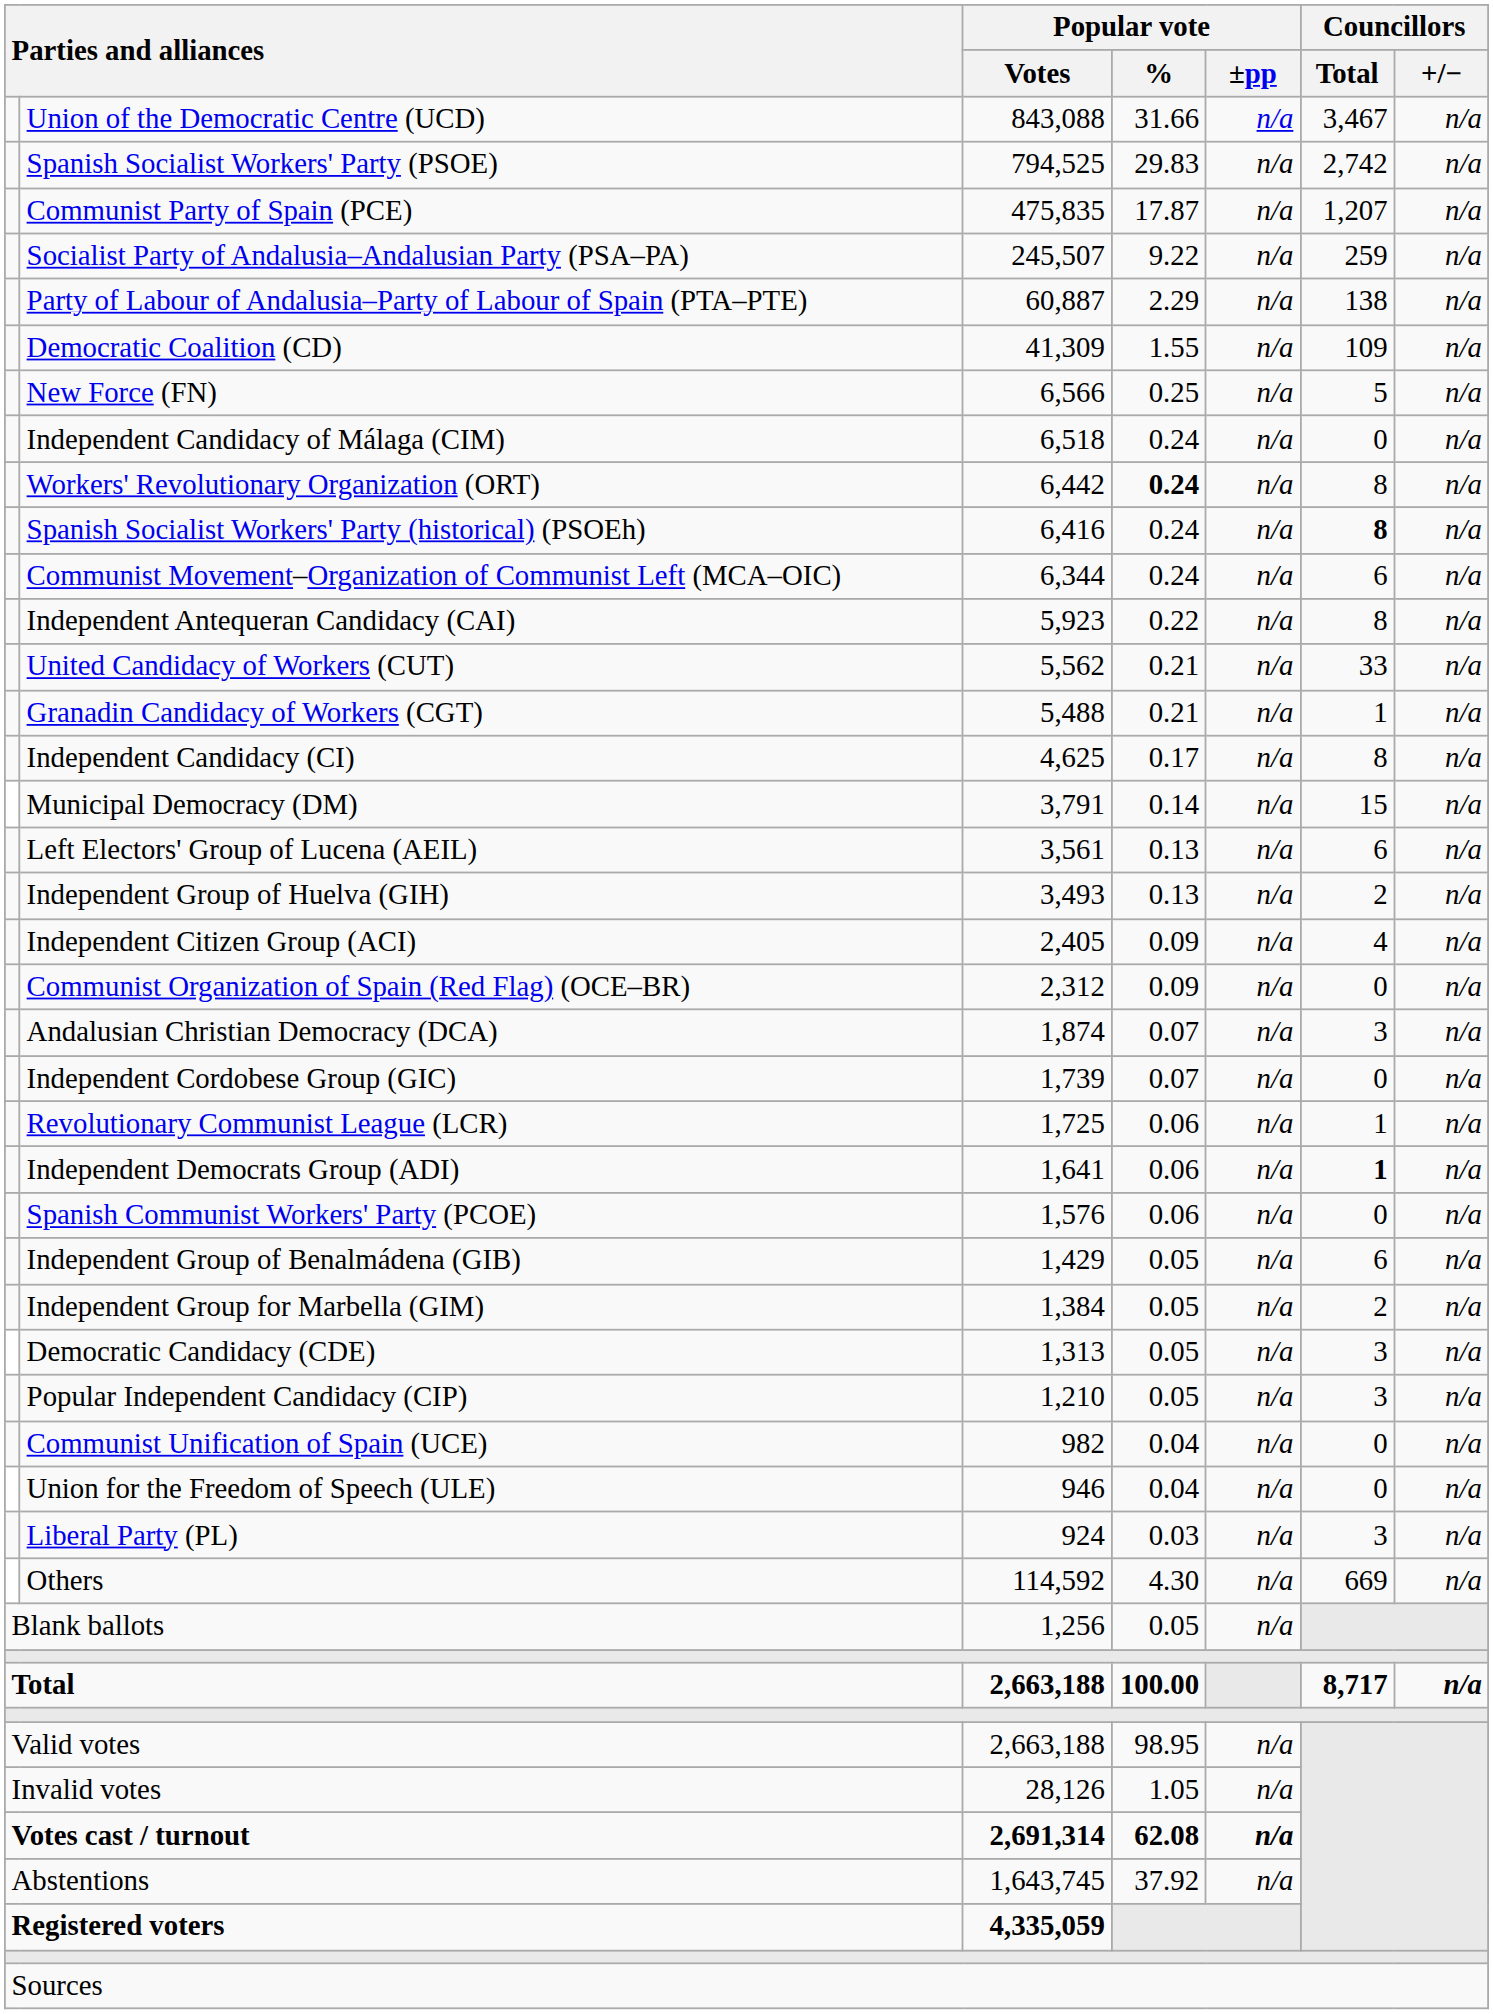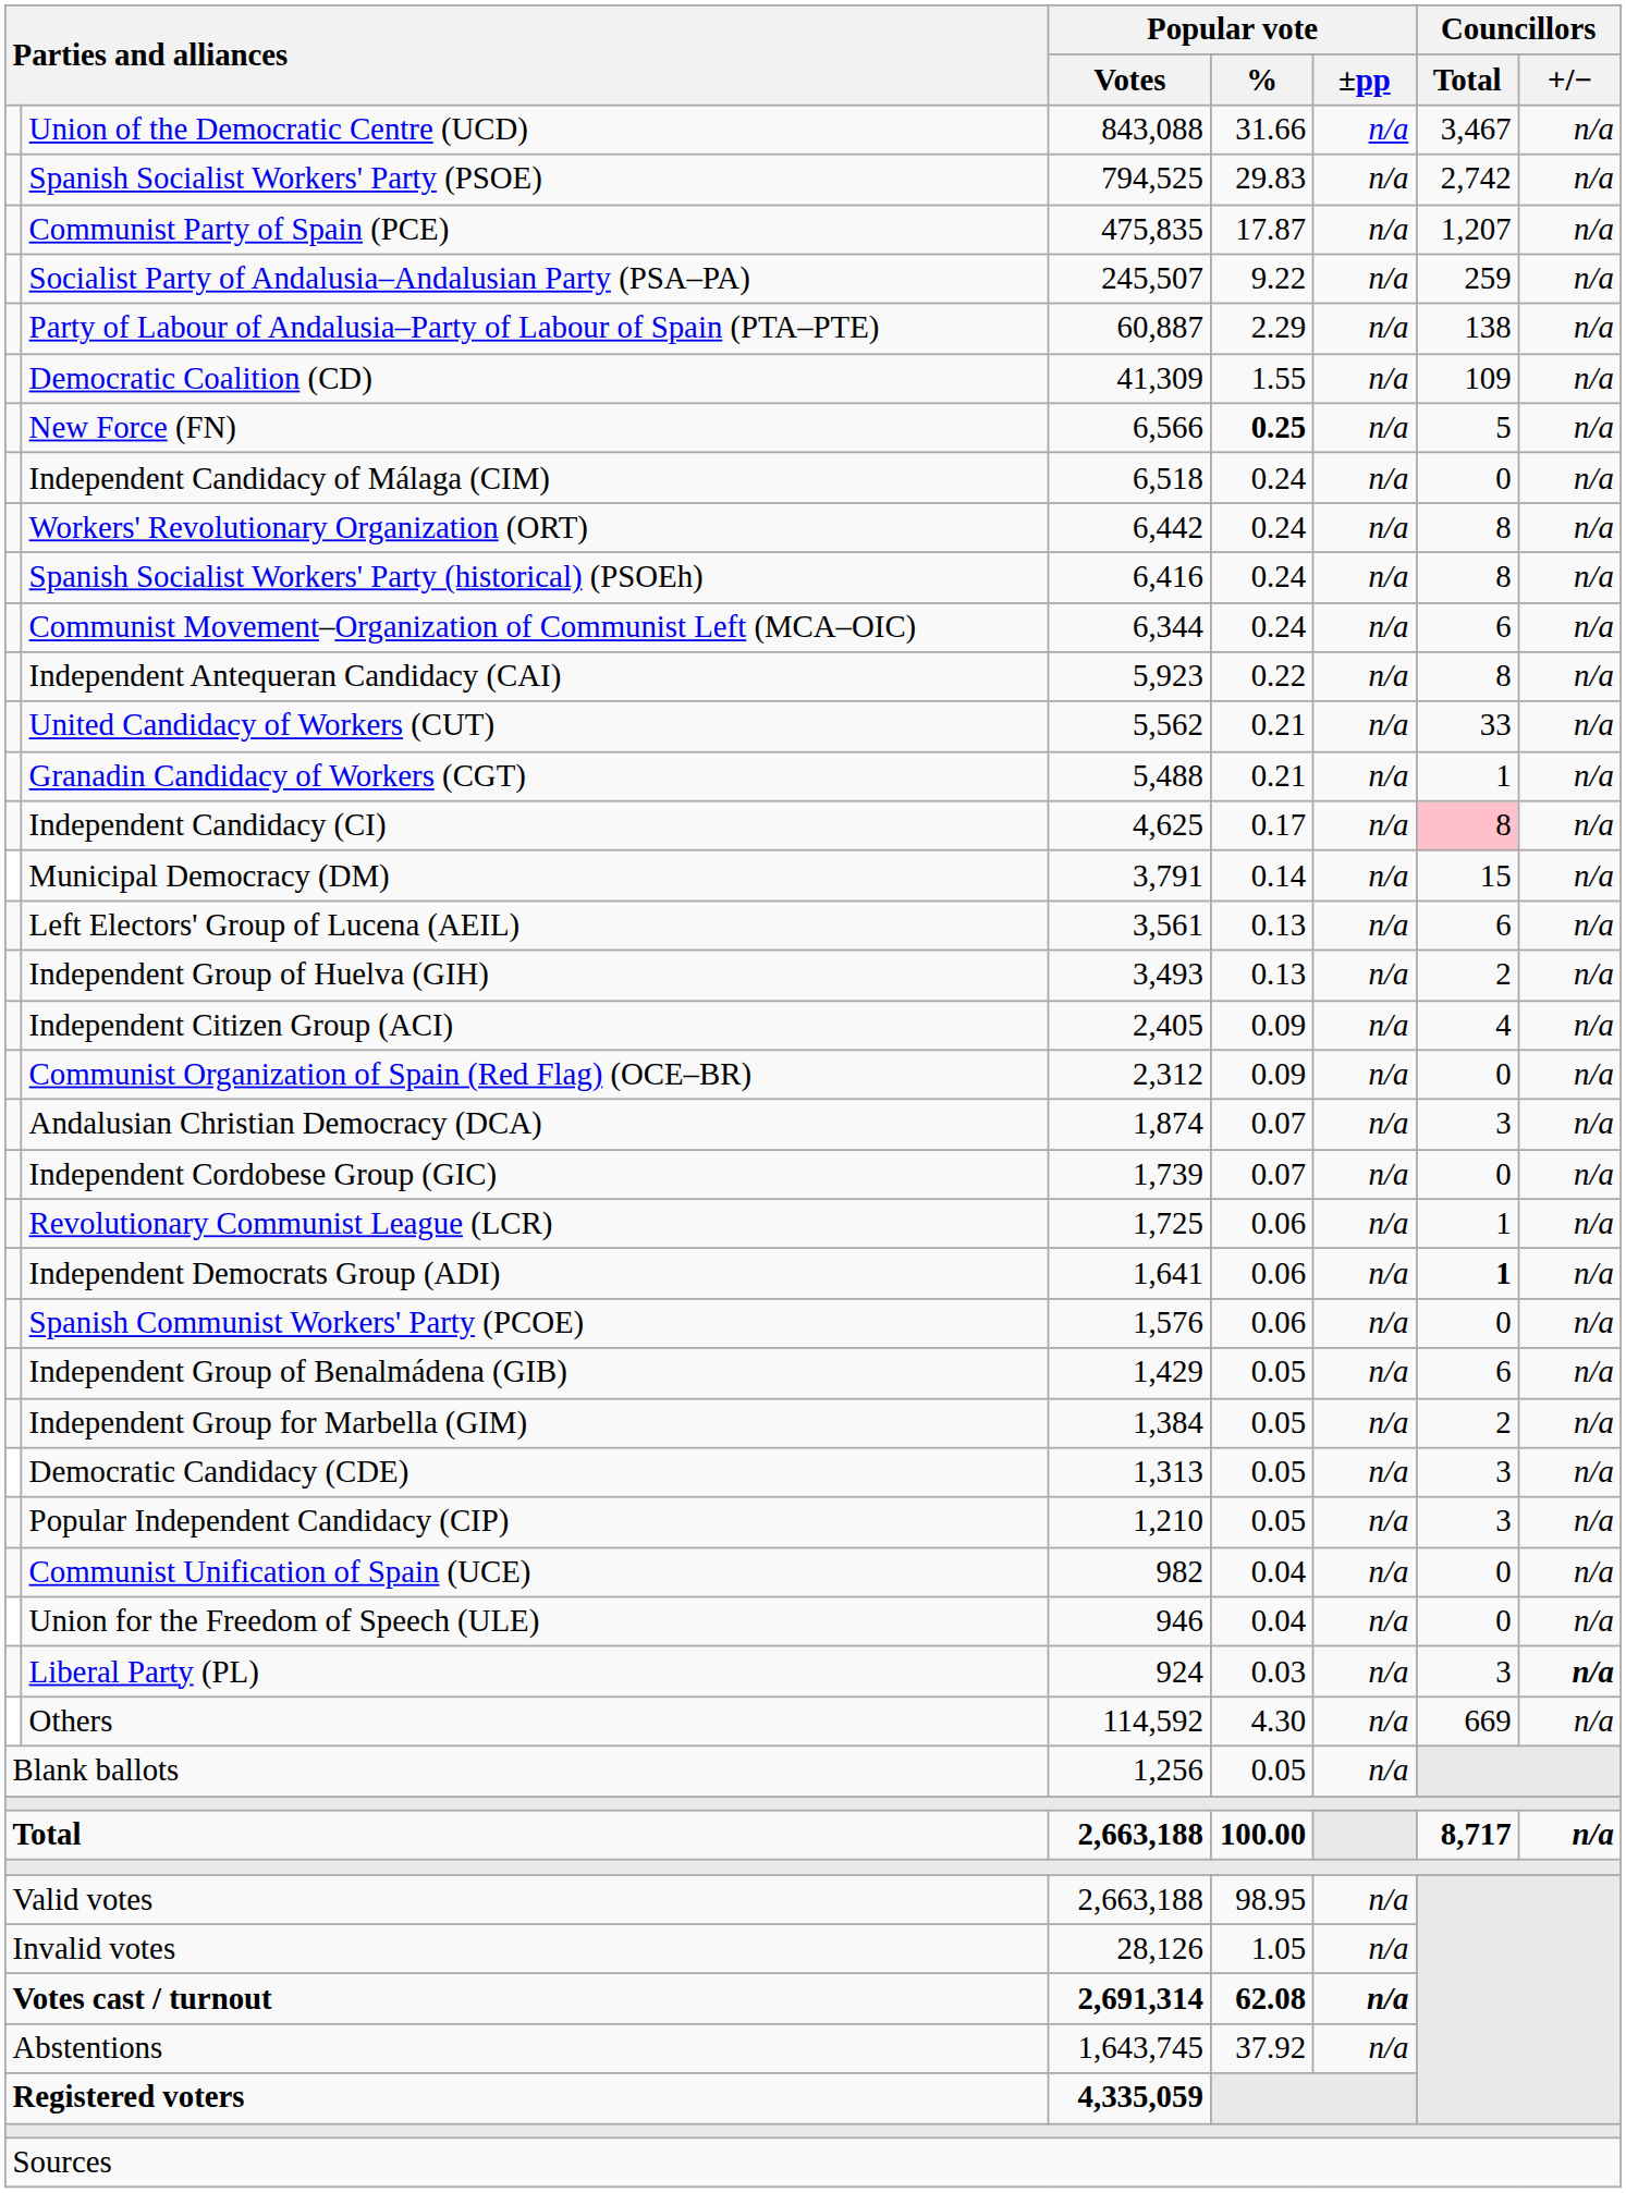New Force (FN) | Popular vote / %: normal -> bold
Workers' Revolutionary Organization (ORT) | Popular vote / %: bold -> normal
Spanish Socialist Workers' Party (historical) (PSOEh) | Councillors / Total: bold -> normal
Independent Candidacy (CI) | Councillors / Total: no background -> pink background
Liberal Party (PL) | Councillors / +/−: normal -> bold
